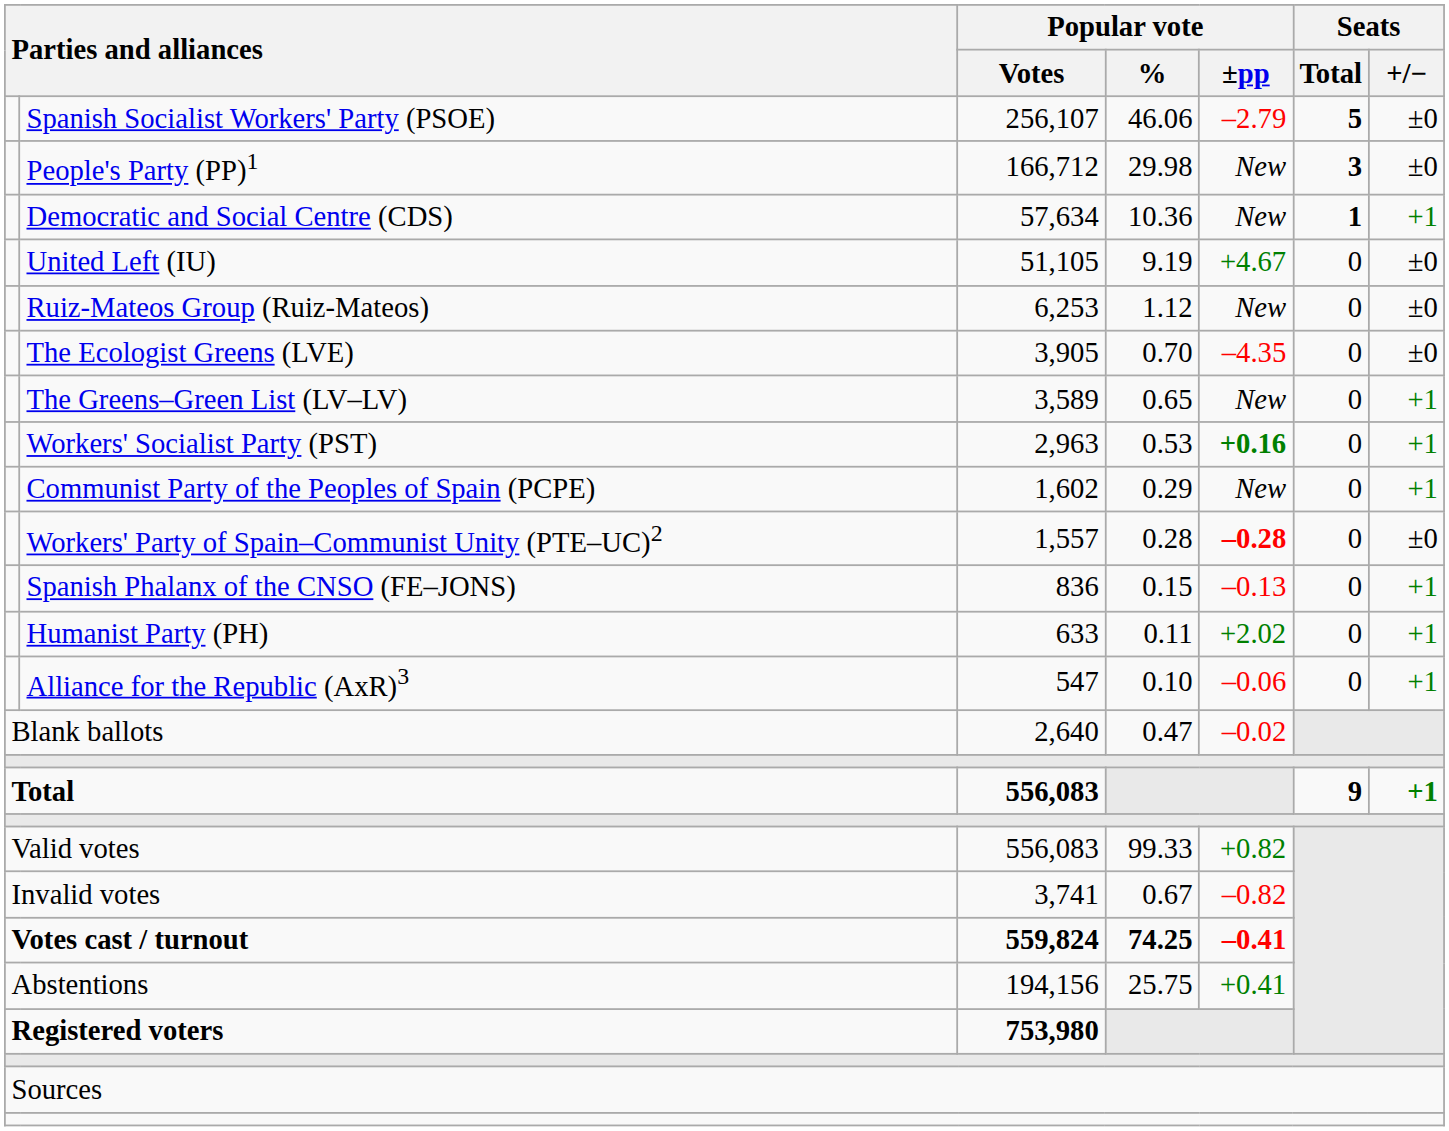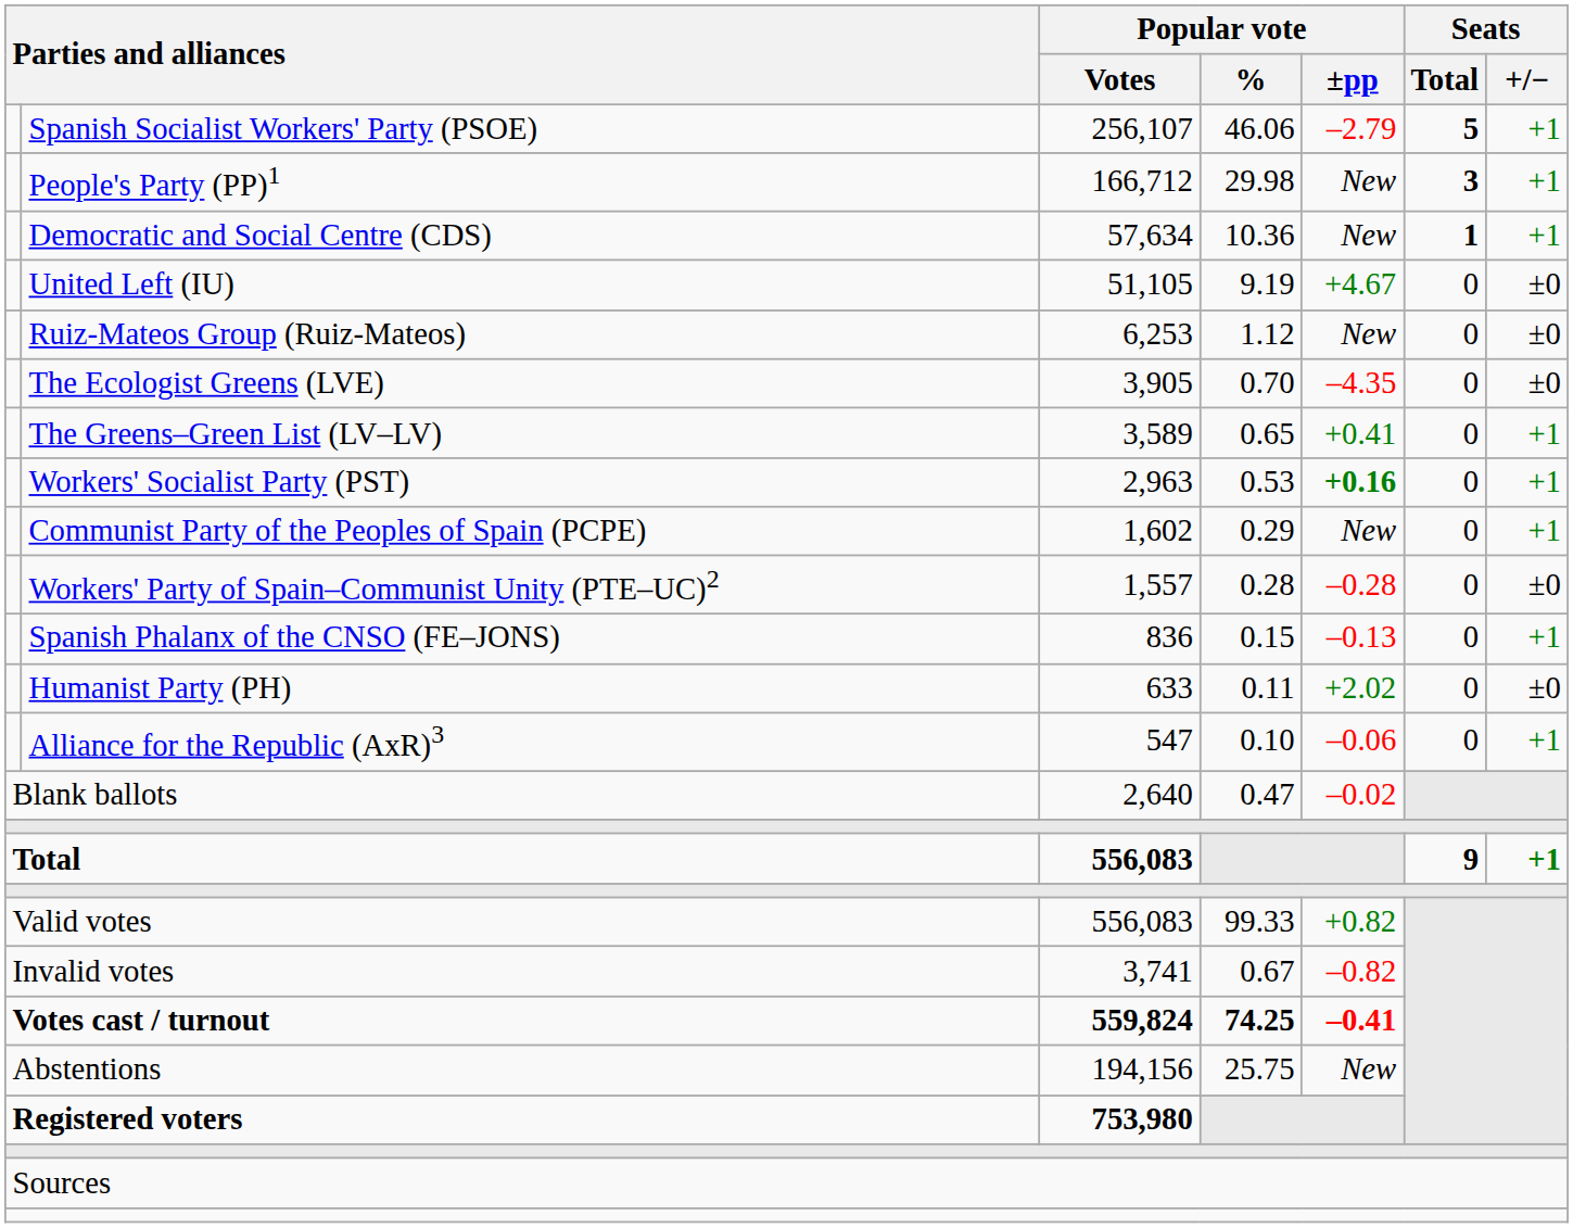Spanish Socialist Workers' Party (PSOE) | Seats / +/−: ±0 -> +1
People's Party (PP)1 | Seats / +/−: ±0 -> +1
The Greens–Green List (LV–LV) | Popular vote / ±pp: New -> +0.41
Workers' Party of Spain–Communist Unity (PTE–UC)2 | Popular vote / ±pp: bold -> normal
Humanist Party (PH) | Seats / +/−: +1 -> ±0
Abstentions | Popular vote / ±pp: +0.41 -> New
